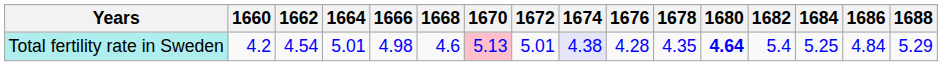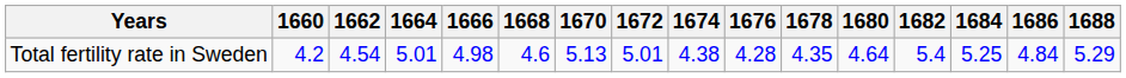row 2 | Years: paleturquoise background -> no background
row 2 | 1670: pink background -> no background
row 2 | 1674: lavender background -> no background
row 2 | 1680: bold -> normal
